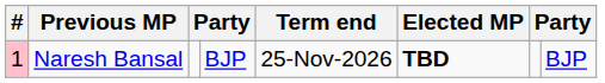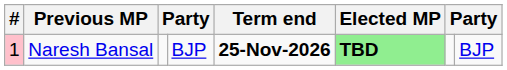Naresh Bansal | Term end: normal -> bold
Naresh Bansal | Elected MP: no background -> lightgreen background
